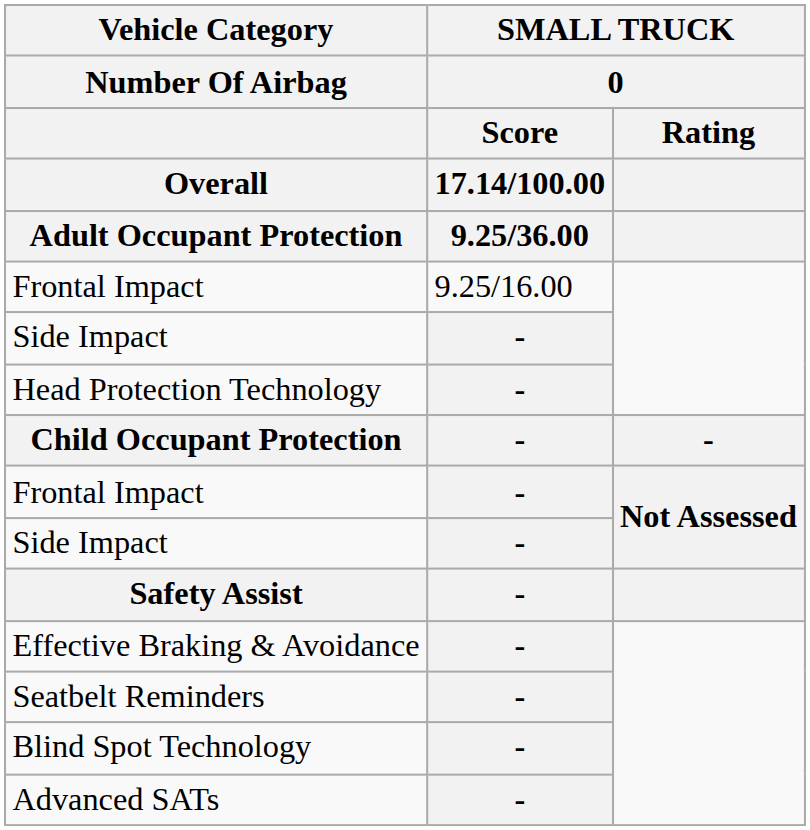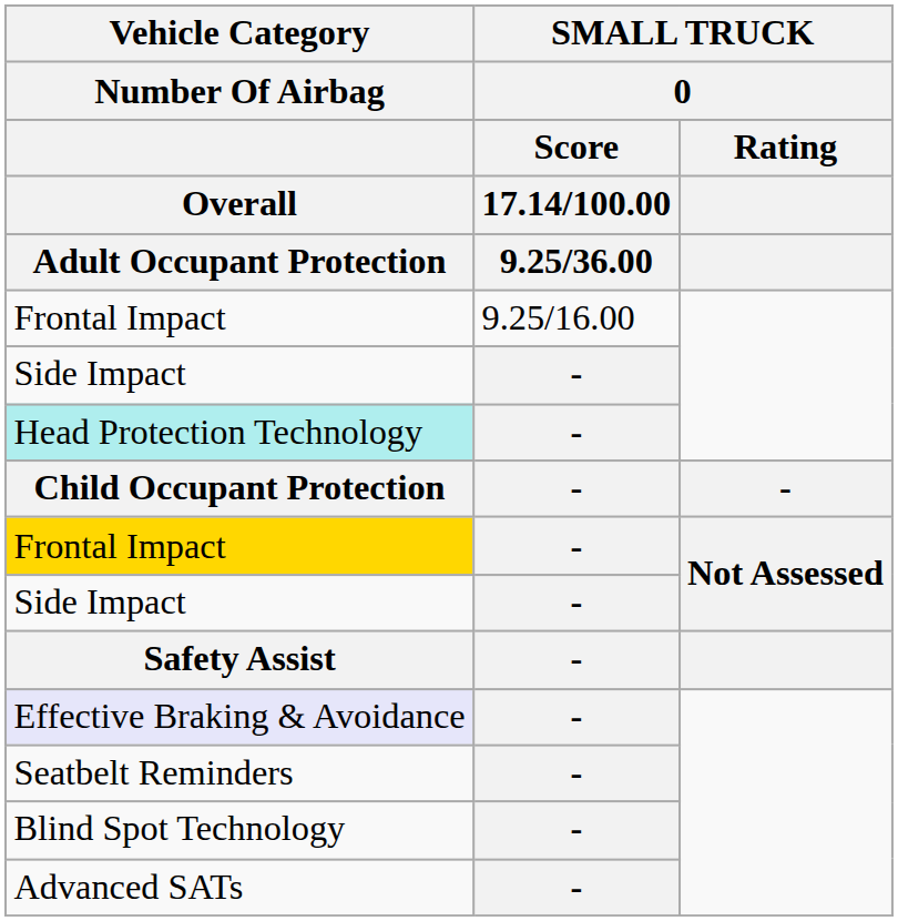Head Protection Technology | column 1: no background -> paleturquoise background
Frontal Impact / Not Assessed | column 1: no background -> gold background
Effective Braking & Avoidance | column 1: no background -> lavender background
